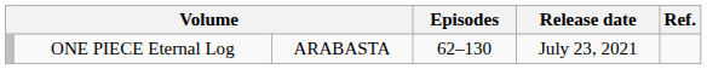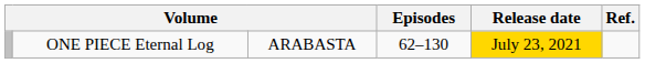ONE PIECE Eternal Log | Release date: no background -> gold background
